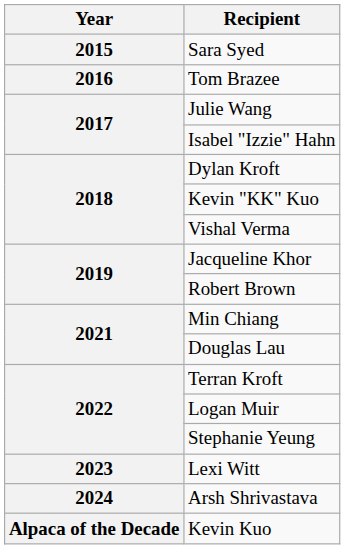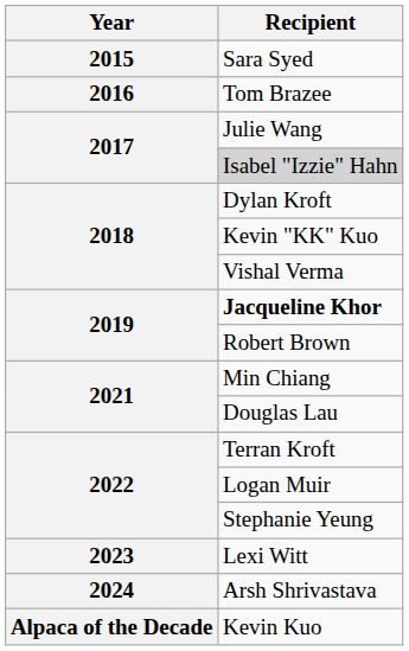Isabel "Izzie" Hahn | Recipient: no background -> lightgrey background
Jacqueline Khor | Recipient: normal -> bold
